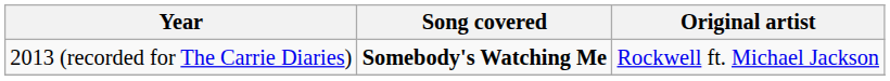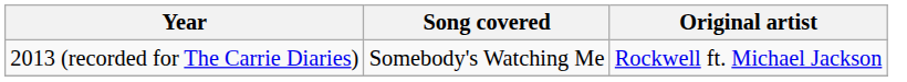2013 (recorded for The Carrie Diaries) | Song covered: bold -> normal
